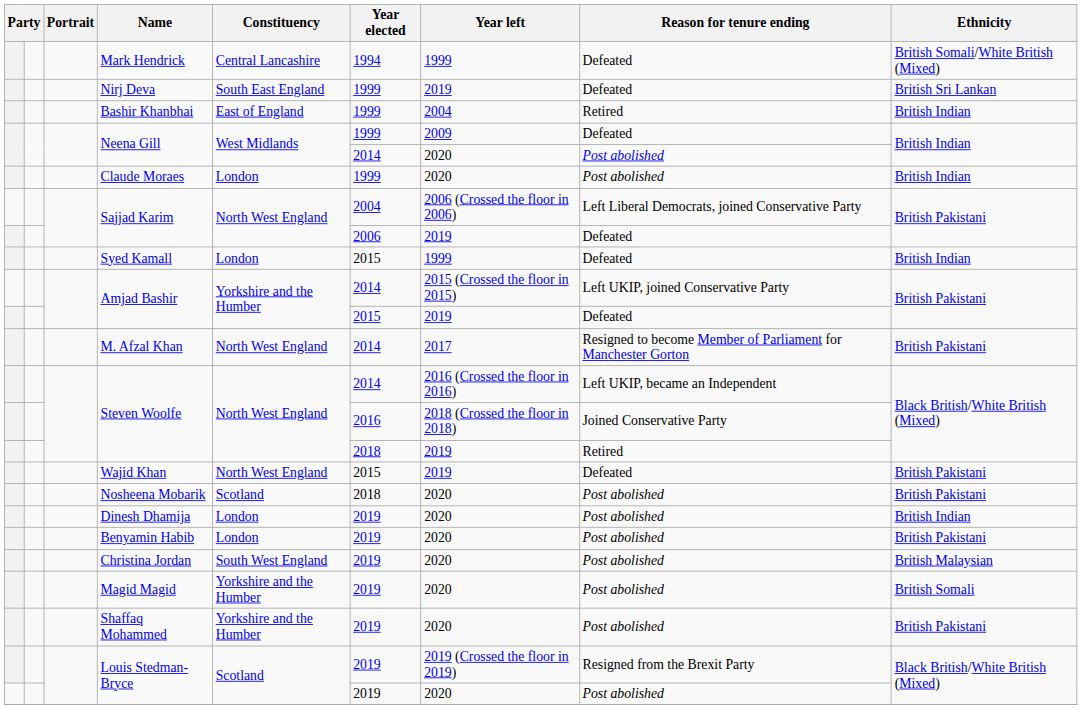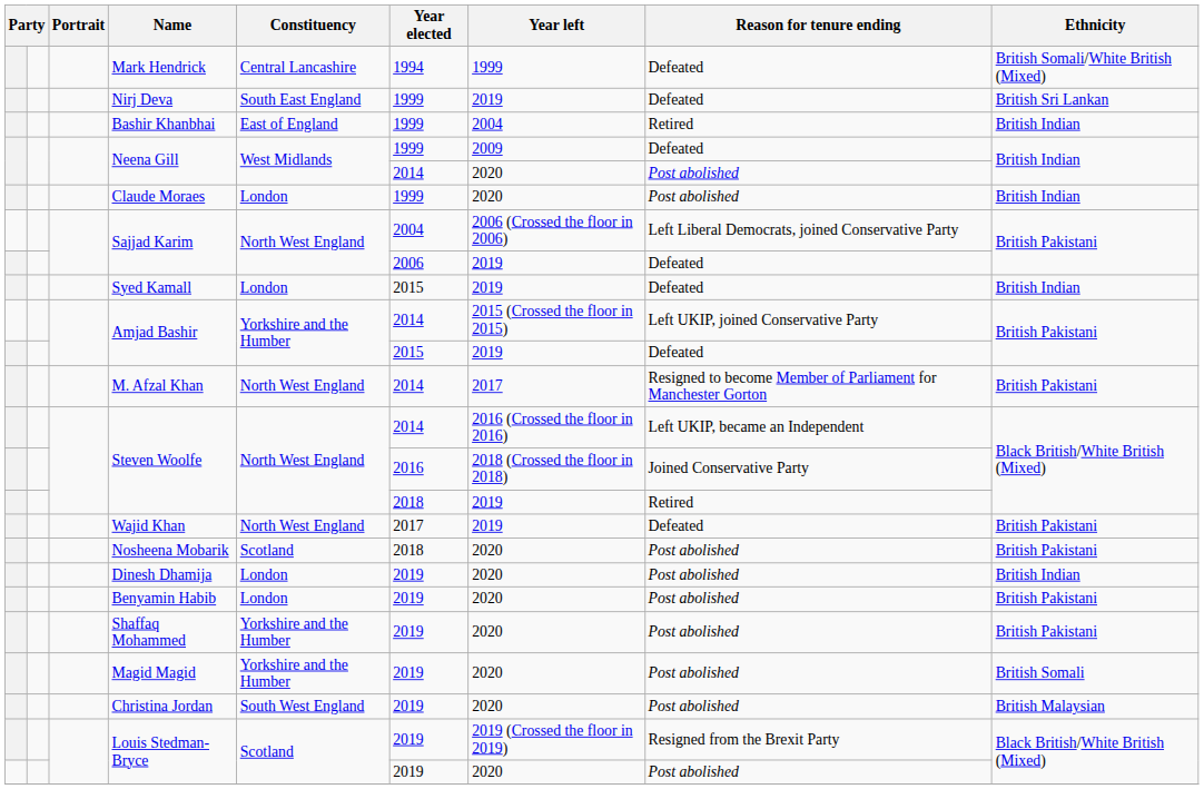Syed Kamall | Year left: 1999 -> 2019
Wajid Khan | Year elected: 2015 -> 2017
rows swapped: Christina Jordan <-> Shaffaq Mohammed
